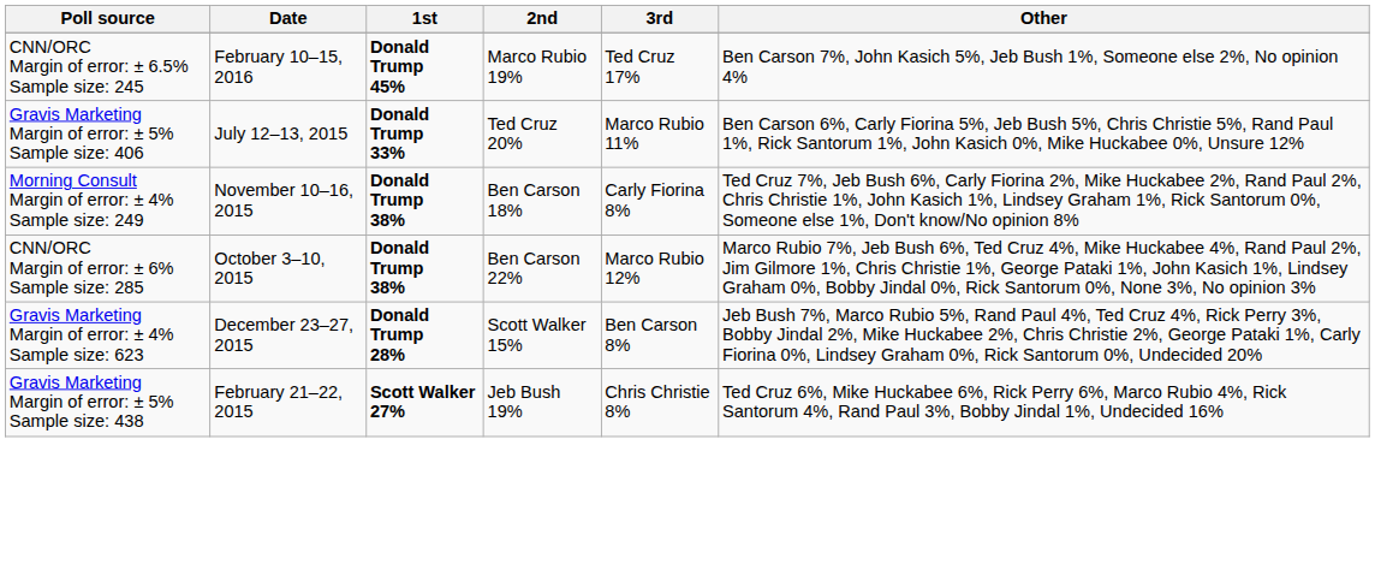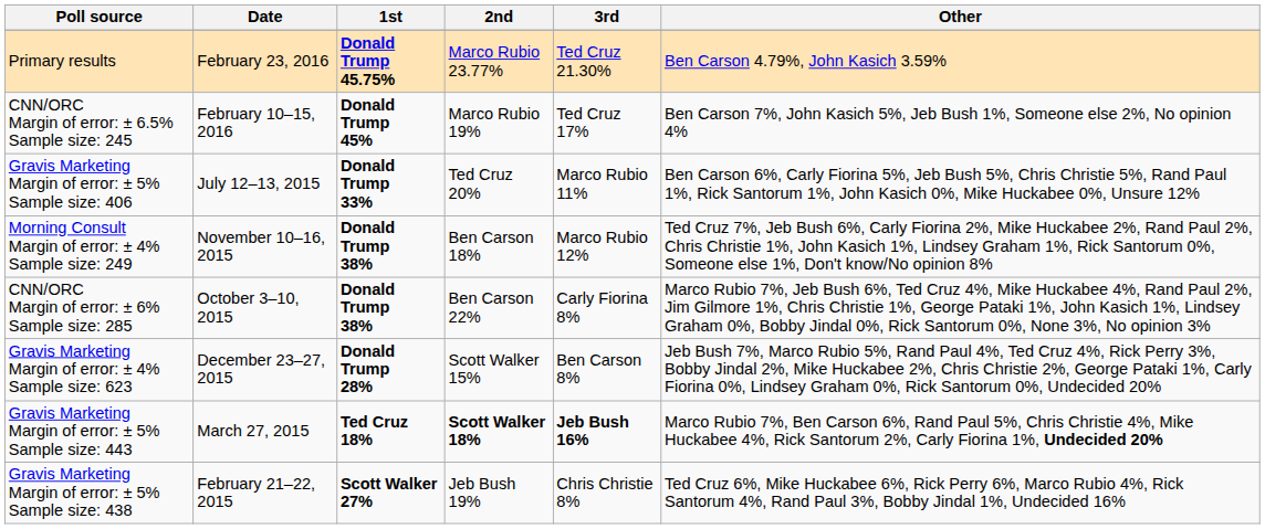+ row: Primary results | February 23, 2016 | Donald Trump 45.75% | Marco Rubio 23.77% | Ted Cruz 21.30% | Ben Carson 4.79%, John Kasich 3.59%
Morning Consult Margin of error: ± 4% Sample size: 249 | 3rd: Carly Fiorina 8% -> Marco Rubio 12%
CNN/ORC Margin of error: ± 6% Sample size: 285 | 3rd: Marco Rubio 12% -> Carly Fiorina 8%
+ row: Gravis Marketing Margin of error: ± 5% Sample size: 443 | March 27, 2015 | Ted Cruz 18% | Scott Walker 18% | Jeb Bush 16% | Marco Rubio 7%, Ben Carson 6%, Rand Paul 5%, Chris Christie 4%, Mike Huckabee 4%, Rick Santorum 2%, Carly Fiorina 1%, Undecided 20%
